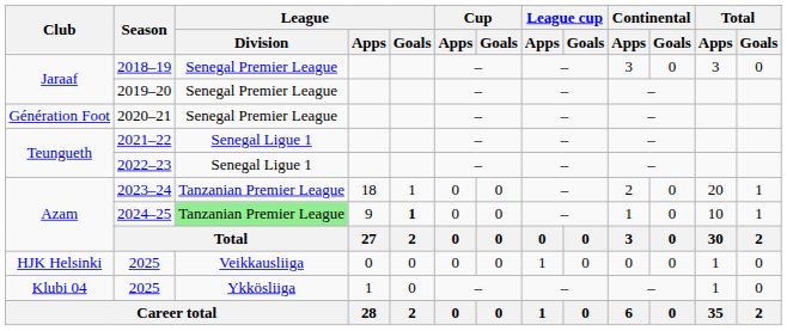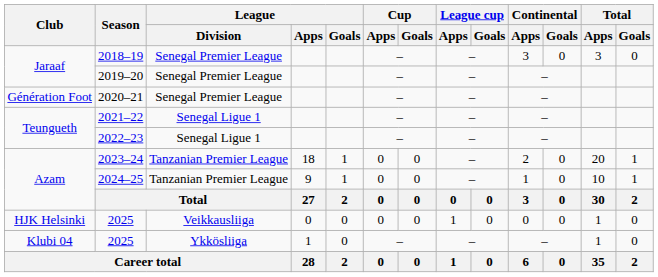2024–25 | League / Division: lightgreen background -> no background
2024–25 | League / Goals: bold -> normal
